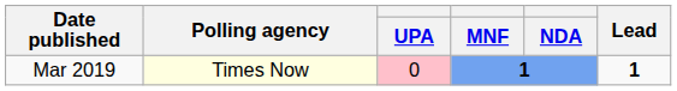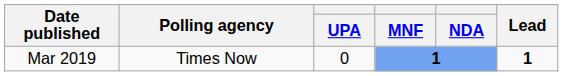Mar 2019 | Polling agency: lightyellow background -> no background
Mar 2019 | UPA: pink background -> no background
